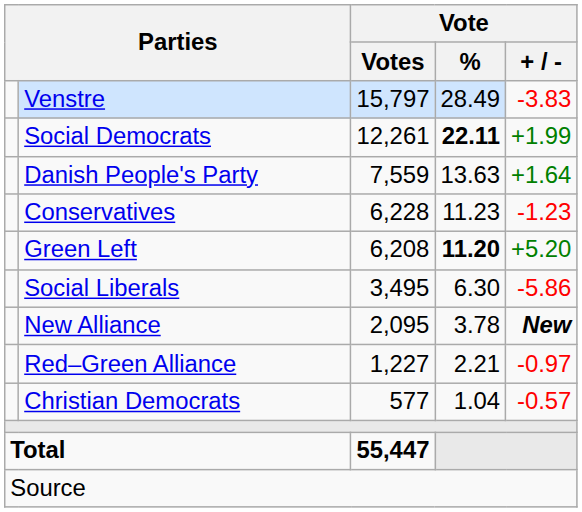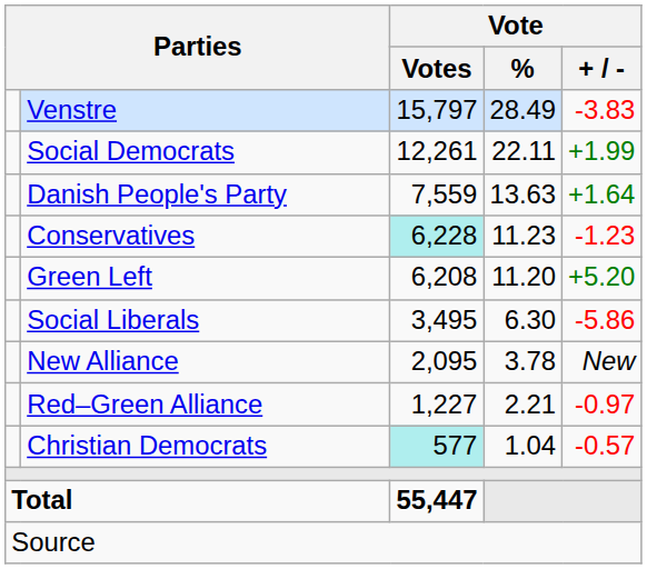Social Democrats | Vote / %: bold -> normal
Conservatives | Vote / Votes: no background -> paleturquoise background
Green Left | Vote / %: bold -> normal
New Alliance | Vote / + / -: bold -> normal
Christian Democrats | Vote / Votes: no background -> paleturquoise background
